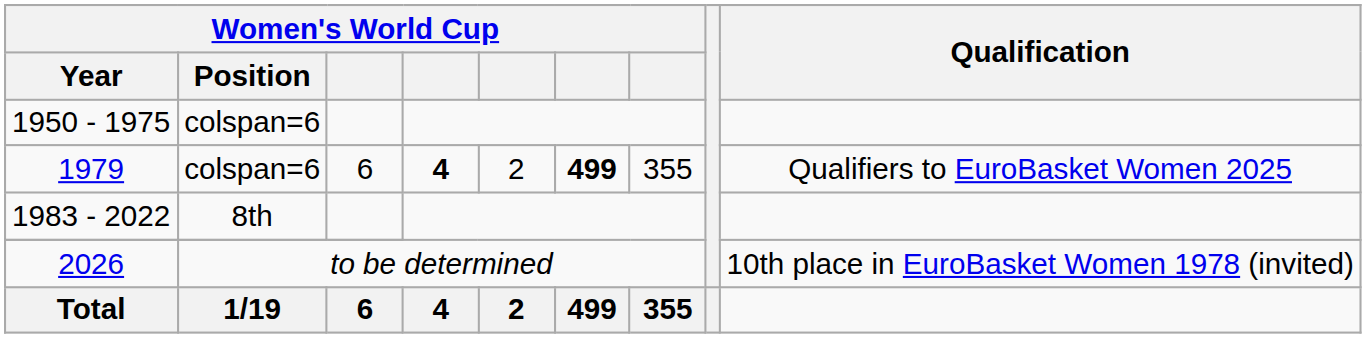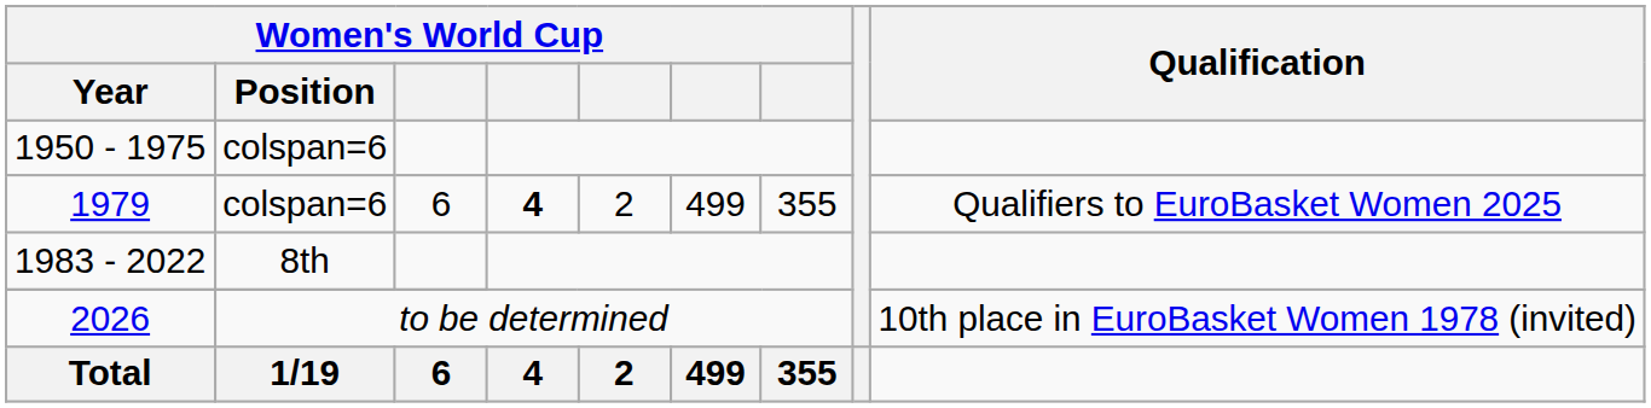1979 | column 6: bold -> normal
